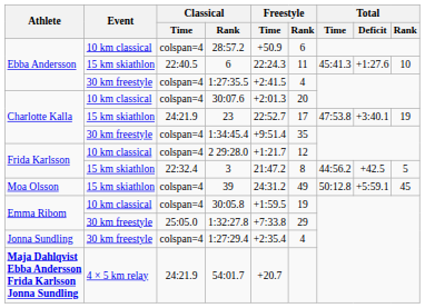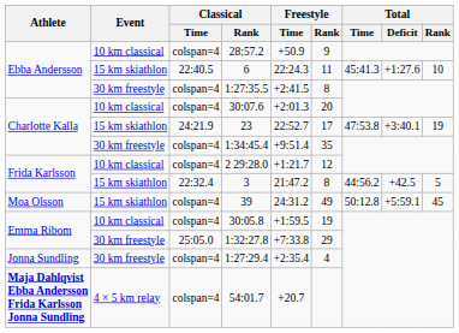28:57.2 | Freestyle / Rank: 6 -> 9
1:27:35.5 | Freestyle / Rank: 4 -> 8
54:01.7 | Classical / Time: 24:21.9 -> colspan=4
